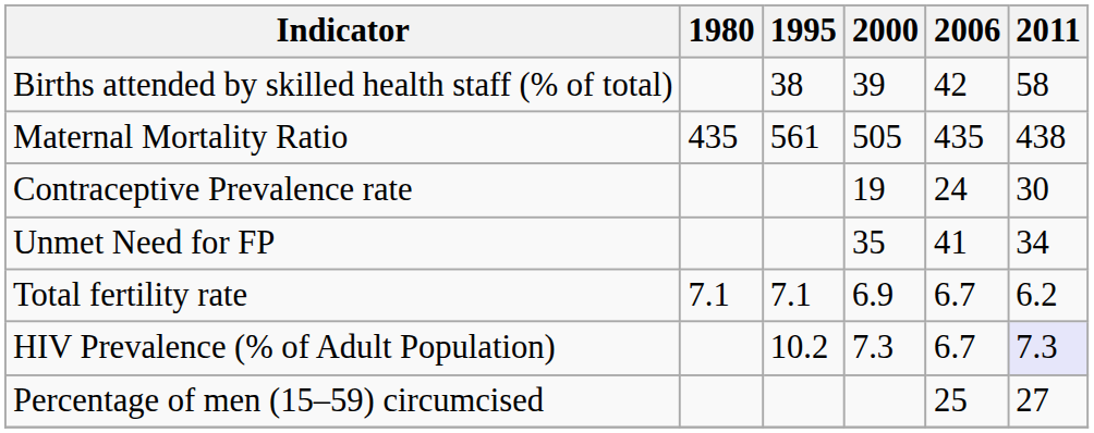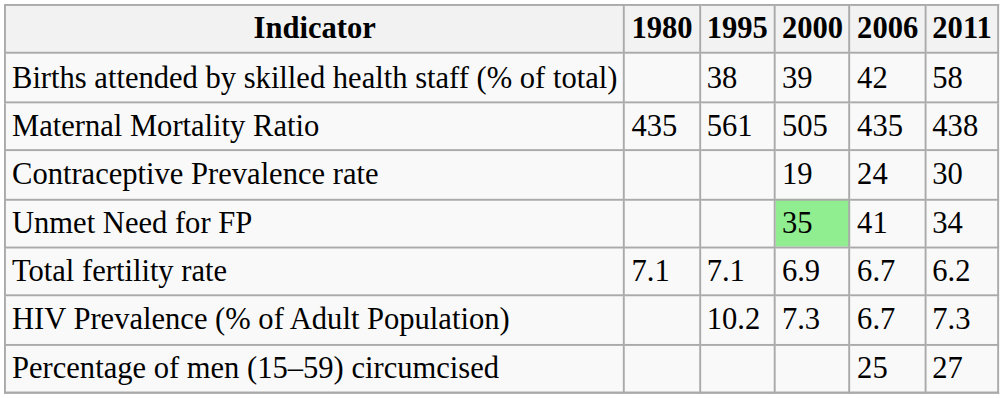Unmet Need for FP | 2000: no background -> lightgreen background
HIV Prevalence (% of Adult Population) | 2011: lavender background -> no background
